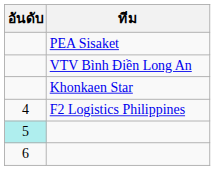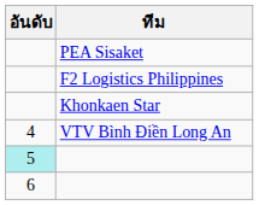row 3 | ทีม: VTV Bình Điền Long An -> F2 Logistics Philippines
row 5 | ทีม: F2 Logistics Philippines -> VTV Bình Điền Long An
